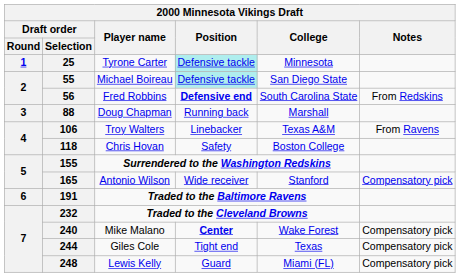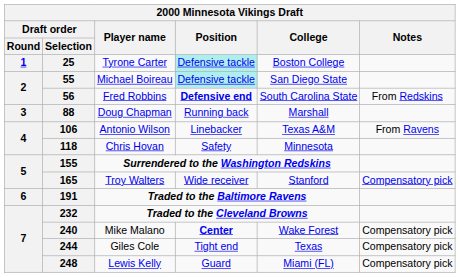25 | College: Minnesota -> Boston College
106 | Player name: Troy Walters -> Antonio Wilson
118 | College: Boston College -> Minnesota
165 | Player name: Antonio Wilson -> Troy Walters
